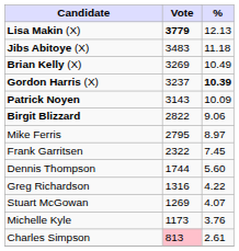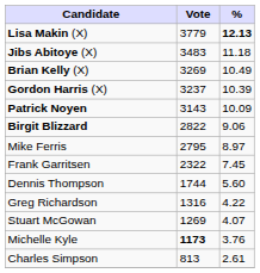Lisa Makin (X) | Vote: bold -> normal
Lisa Makin (X) | %: normal -> bold
Gordon Harris (X) | %: bold -> normal
Michelle Kyle | Vote: normal -> bold
Charles Simpson | Vote: pink background -> no background
